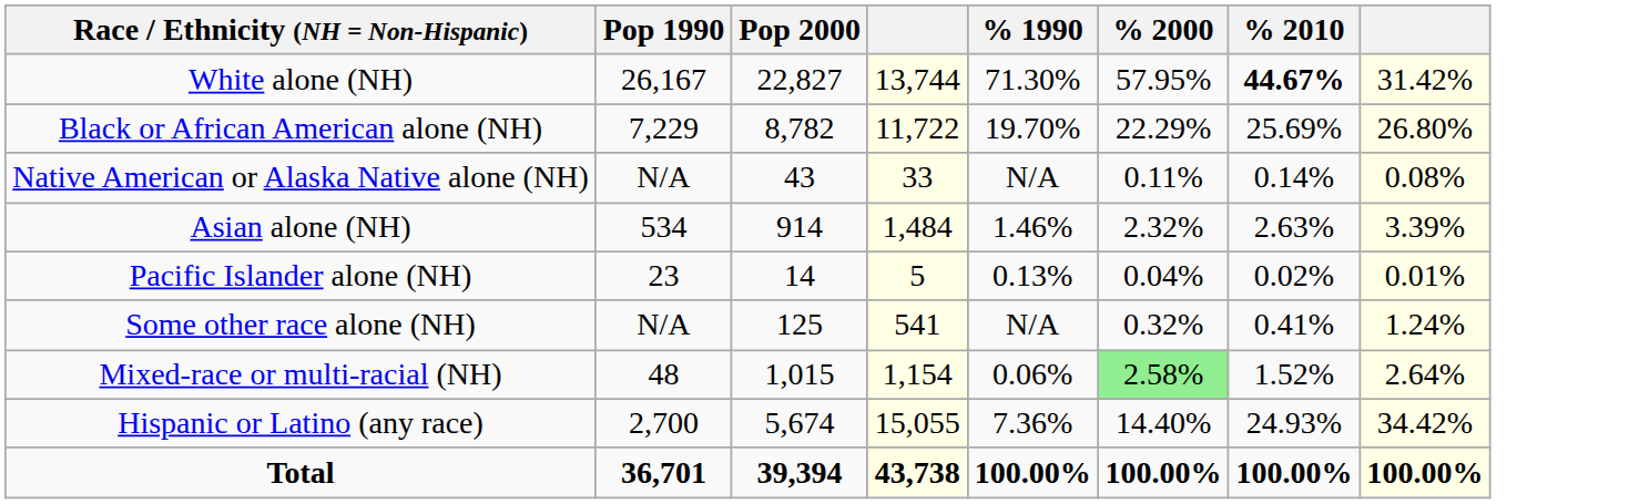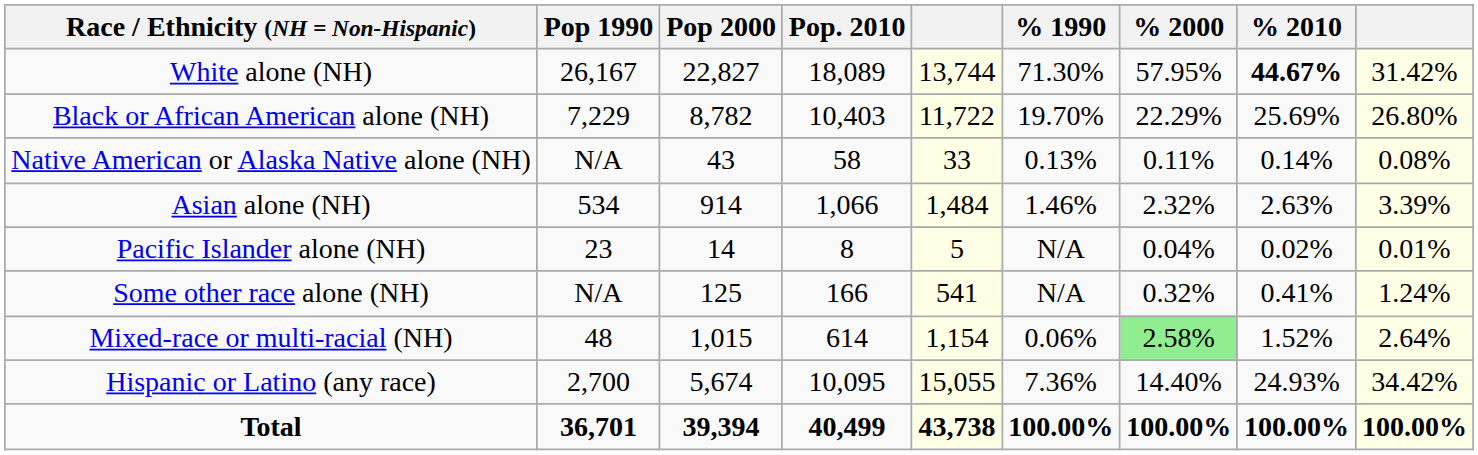+ column: Pop. 2010 | 18,089 | 10,403 | 58 | 1,066 | 8 | 166 | 614 | 10,095 | 40,499
Native American or Alaska Native alone (NH) | % 1990: N/A -> 0.13%
Pacific Islander alone (NH) | % 1990: 0.13% -> N/A
